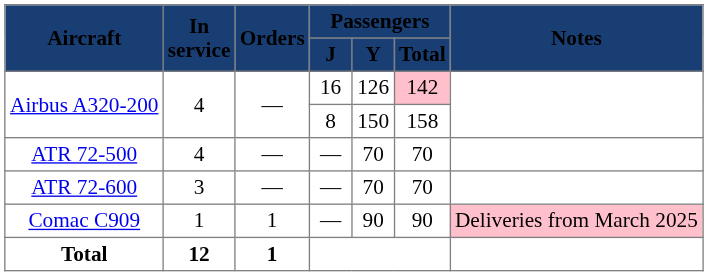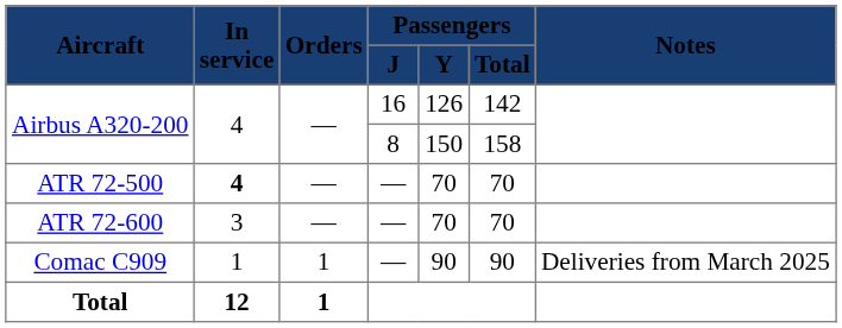Airbus A320-200 / 16 | Passengers / Total: pink background -> no background
ATR 72-500 | In service: normal -> bold
Comac C909 | Notes: pink background -> no background
